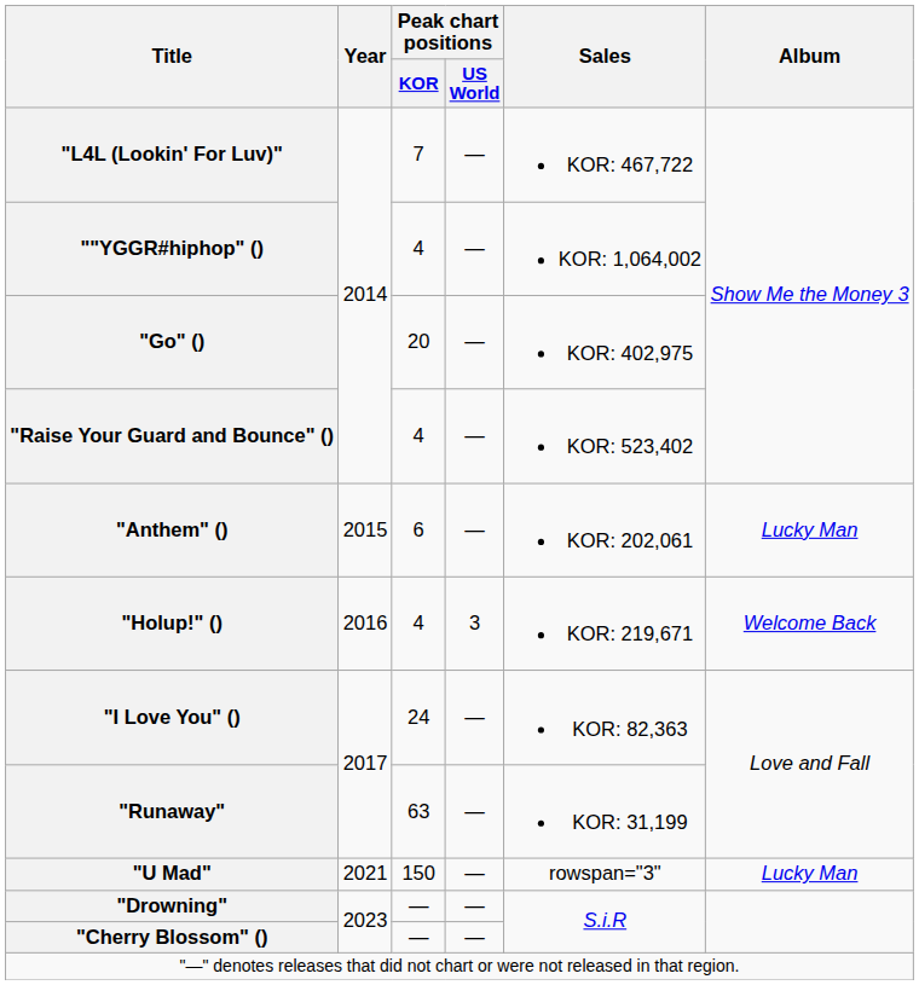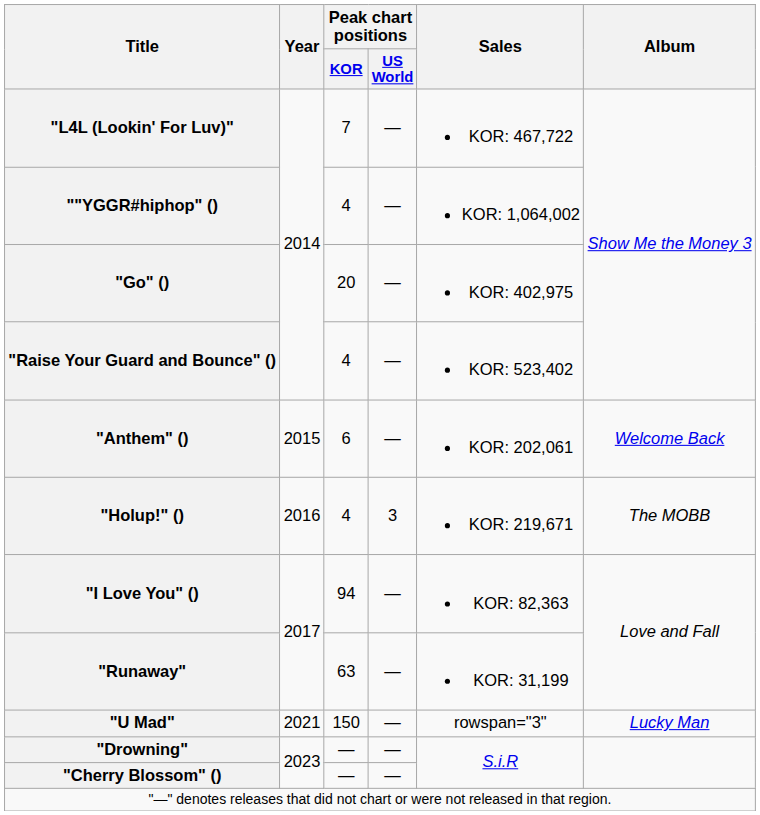"Anthem" () | Album: Lucky Man -> Welcome Back
"Holup!" () | Album: Welcome Back -> The MOBB
"I Love You" () | Peak chart positions / KOR: 24 -> 94
